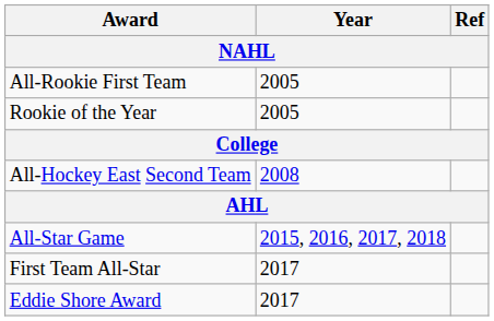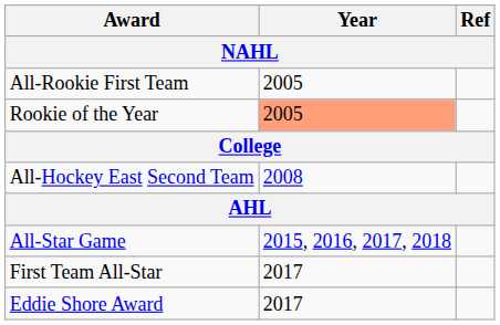Rookie of the Year | Year: no background -> lightsalmon background
